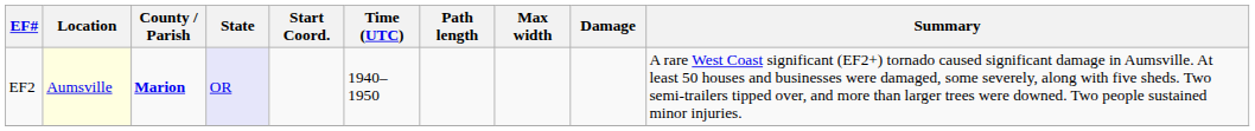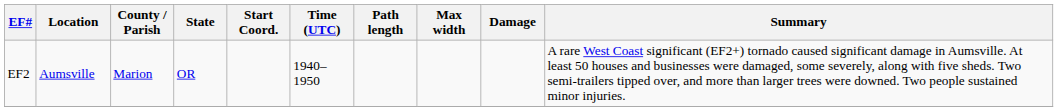EF2 | Location: lightyellow background -> no background
EF2 | County / Parish: bold -> normal
EF2 | State: lavender background -> no background
